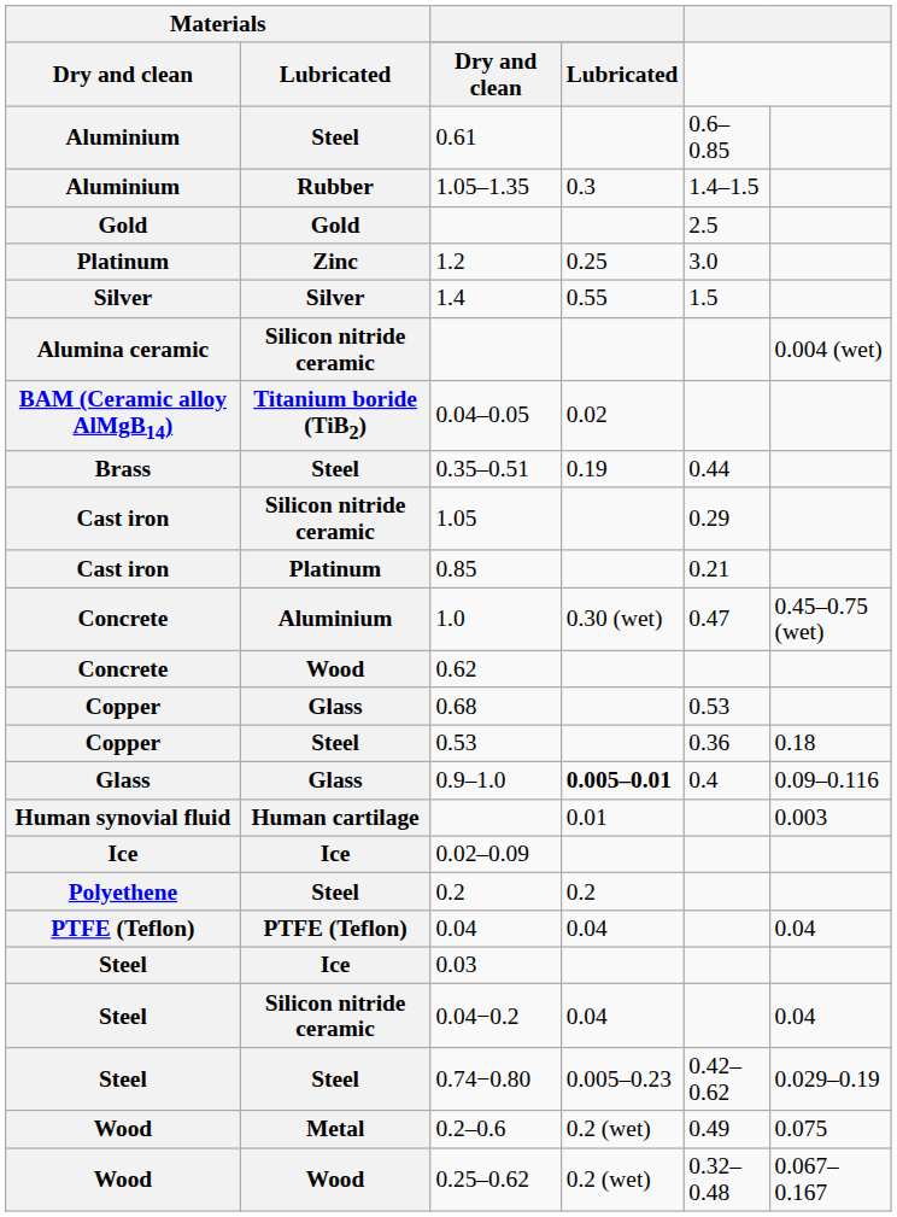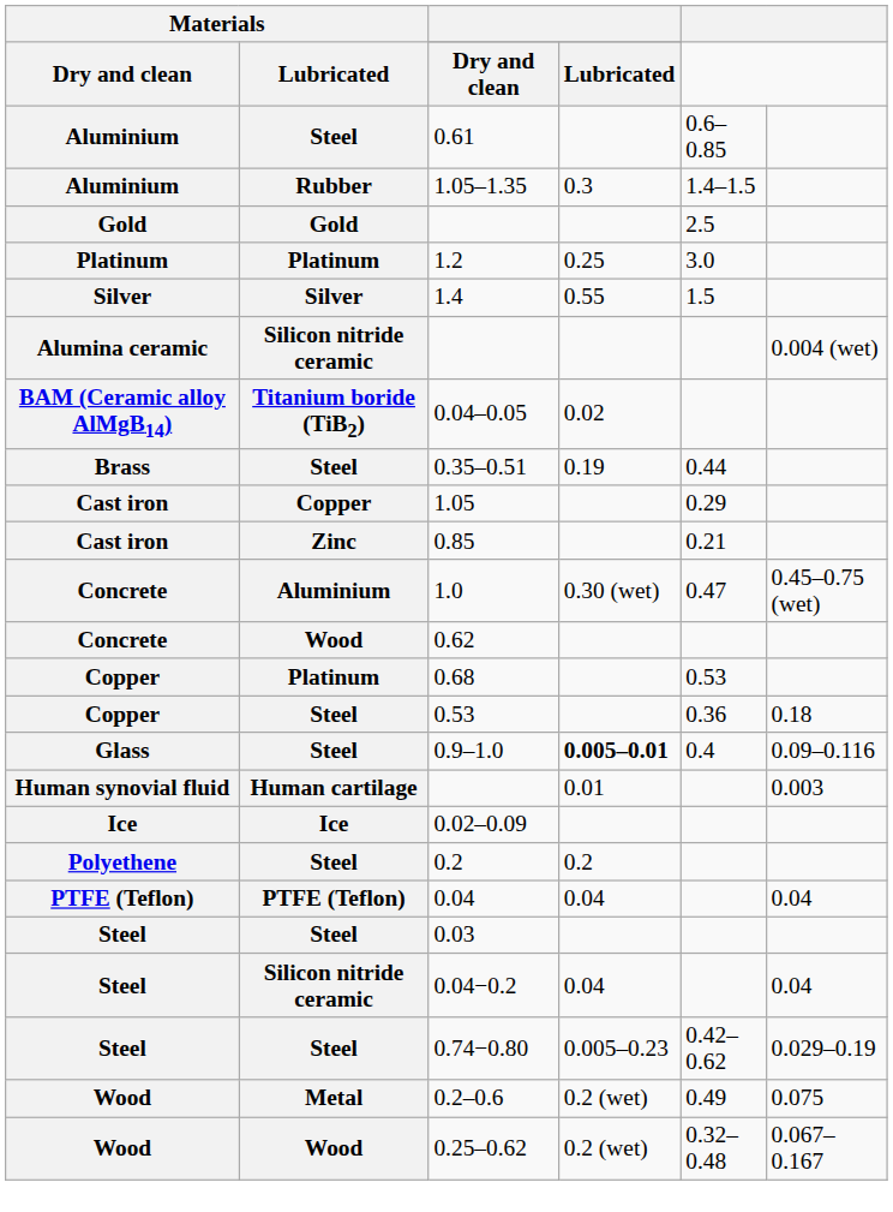1.2 | column 2: Zinc -> Platinum
1.05 | column 2: Silicon nitride ceramic -> Copper
0.85 | column 2: Platinum -> Zinc
0.68 | column 2: Glass -> Platinum
0.9–1.0 | column 2: Glass -> Steel
0.03 | column 2: Ice -> Steel
